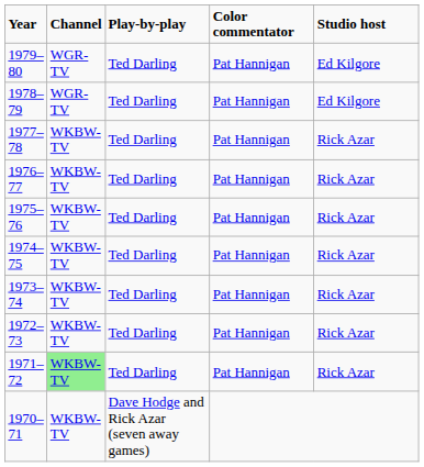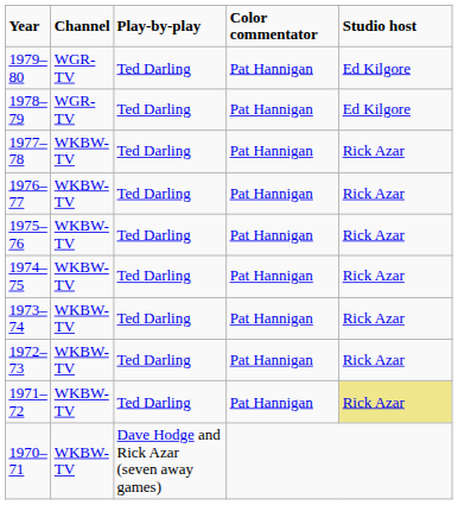1971–72 | Channel: lightgreen background -> no background
1971–72 | Studio host: no background -> khaki background
